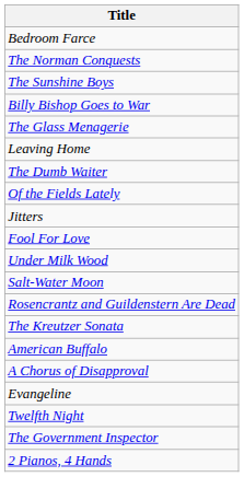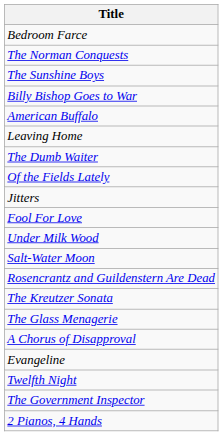row 6 | column 1: The Glass Menagerie -> American Buffalo
row 16 | column 1: American Buffalo -> The Glass Menagerie
